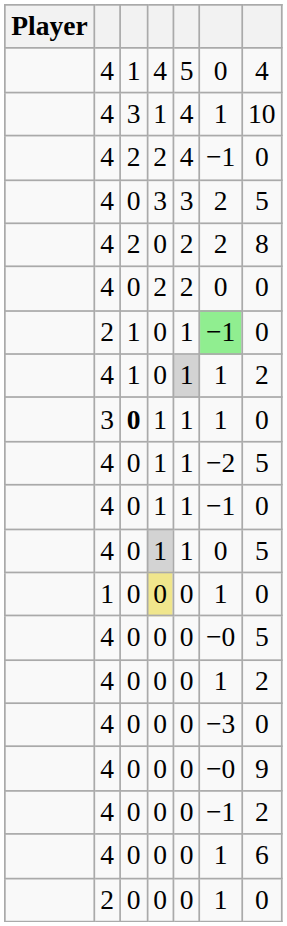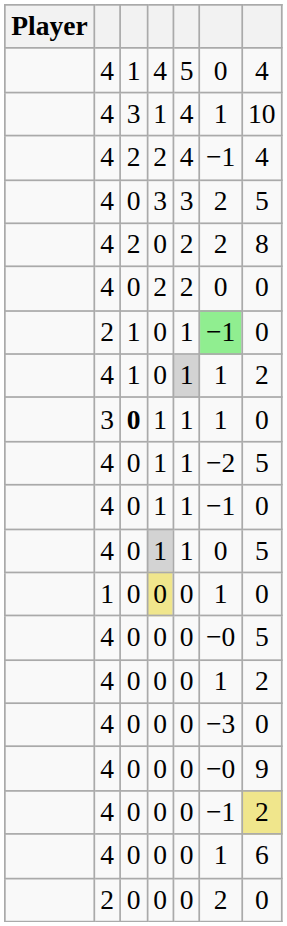row 4 | column 7: 0 -> 4
row 19 | column 7: no background -> khaki background
row 21 | column 6: 1 -> 2
